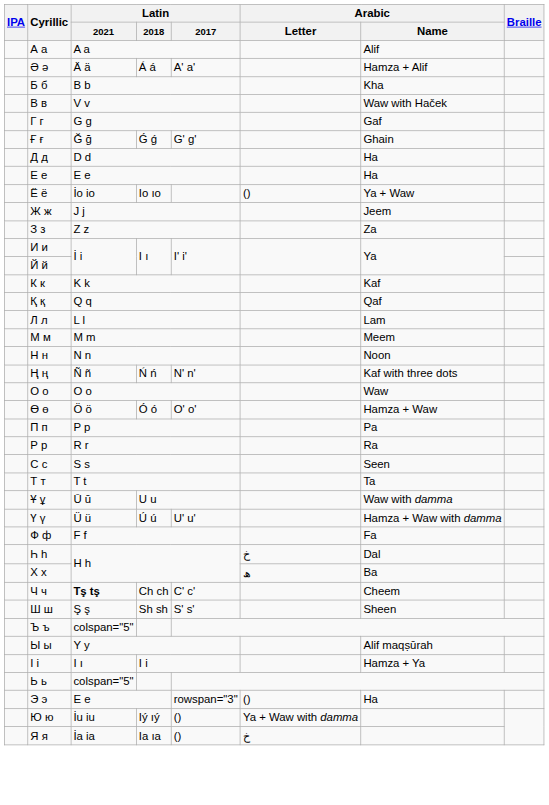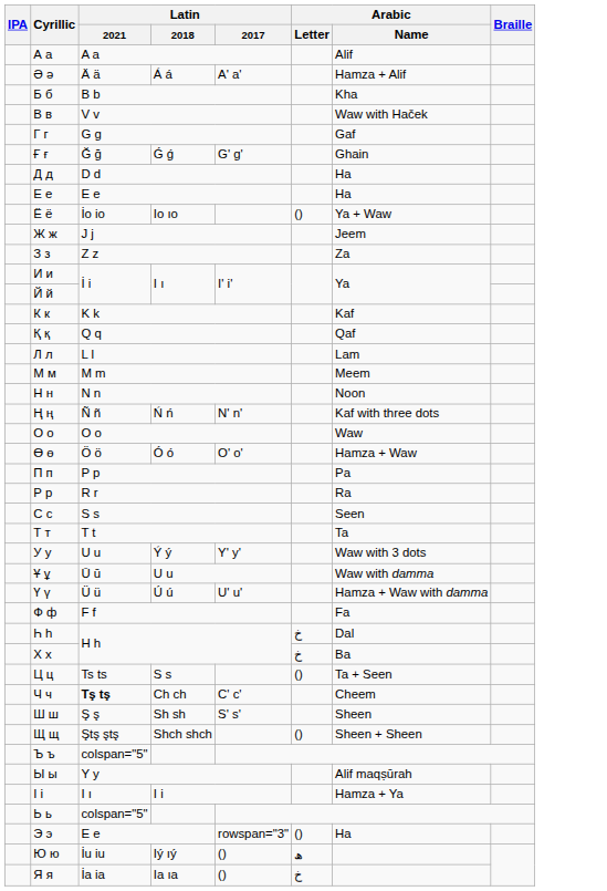+ row: У у | U u | Ý ý | Y' y' | Waw with 3 dots
Х х | Arabic / Letter: ھ -> خ
+ row: Ц ц | Ts ts | S s | () | Ta + Seen
+ row: Щ щ | Ştş ştş | Shch shch | () | Sheen + Sheen
Ю ю | Arabic / Letter: Ya + Waw with damma -> ھ
